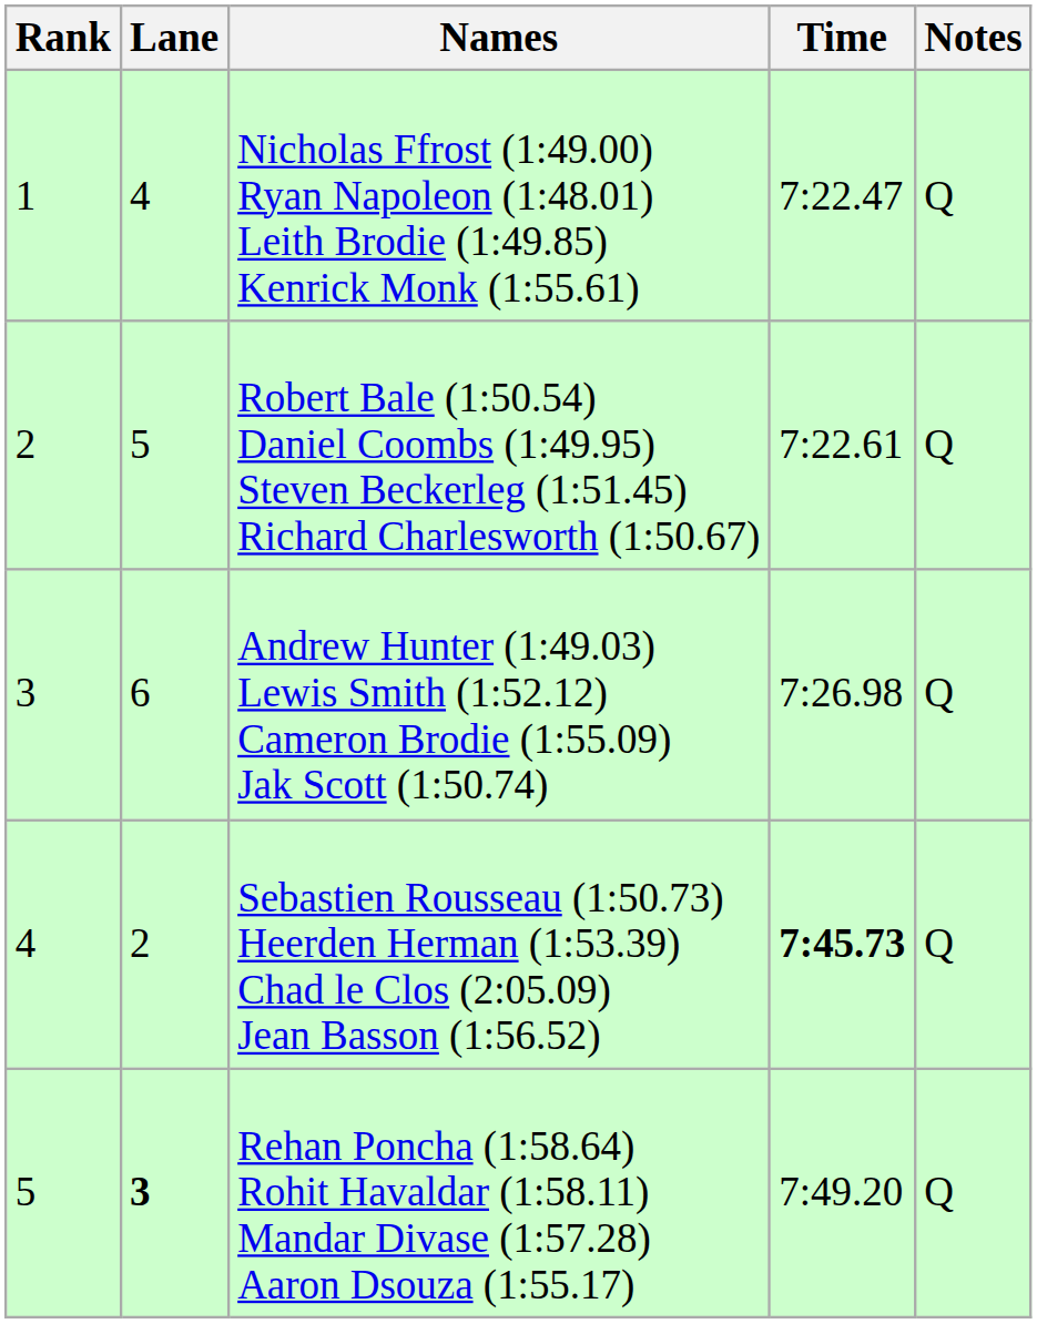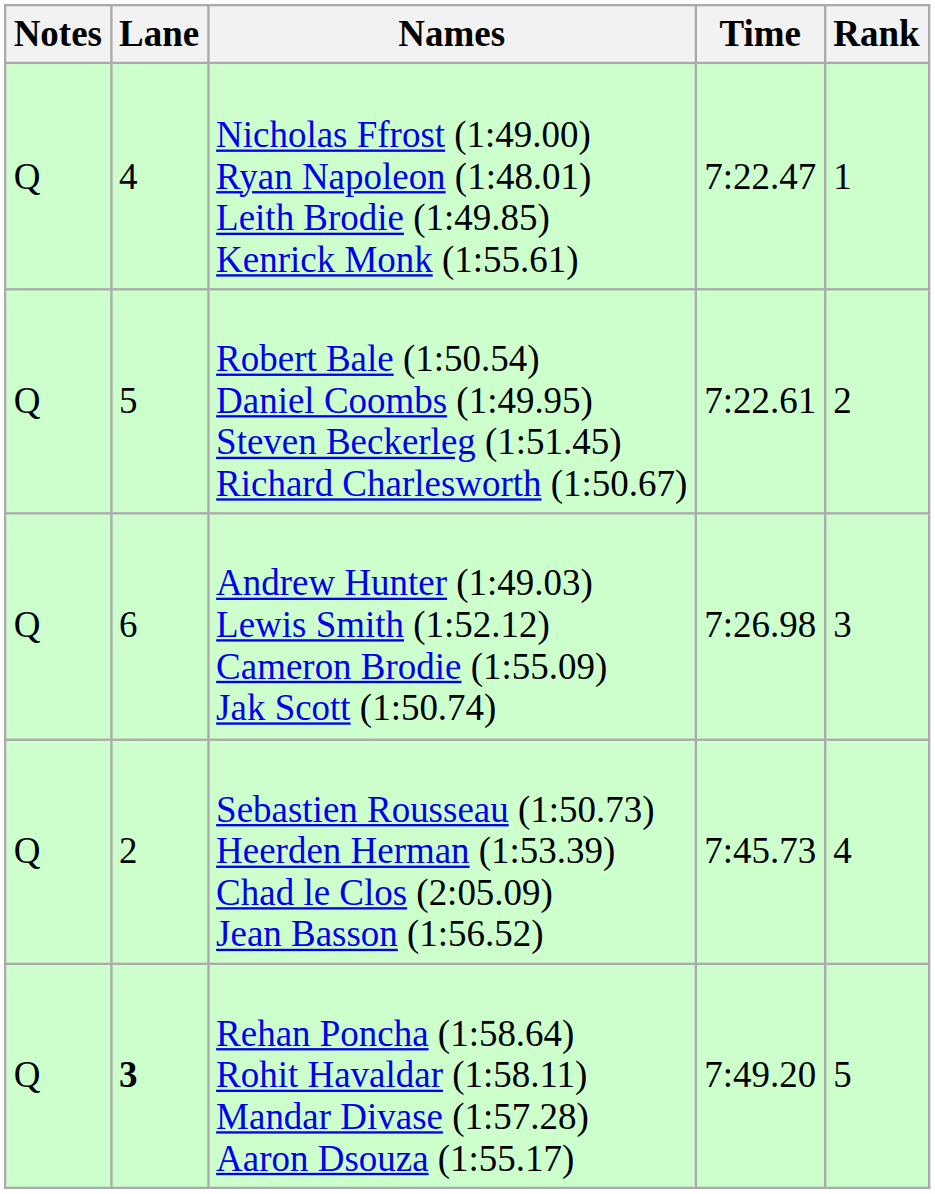columns swapped: Rank <-> Notes
row 5 | Time: bold -> normal
